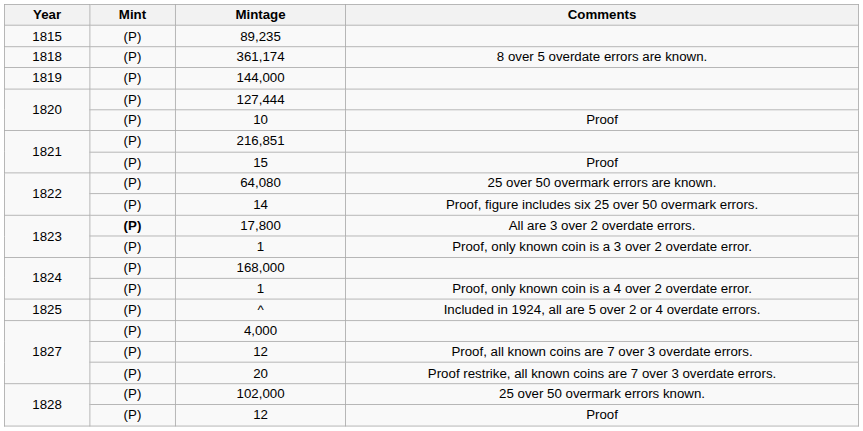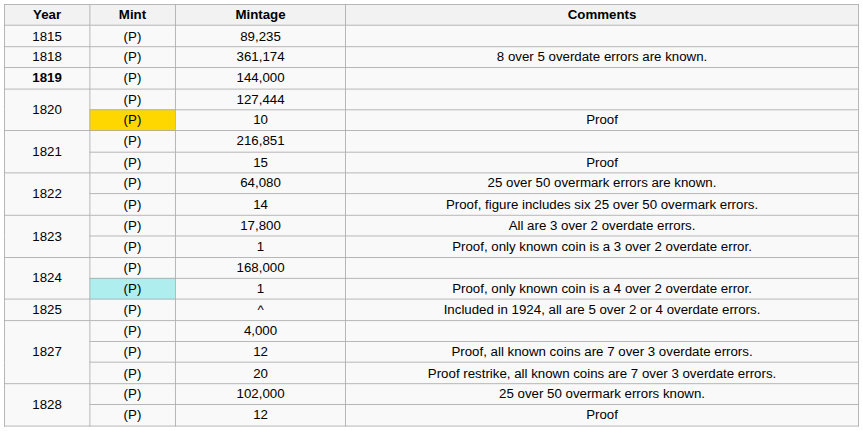144,000 | Year: normal -> bold
10 | Mint: no background -> gold background
17,800 | Mint: bold -> normal
1 / Proof, only known coin is a 4 over 2 overdate error. | Mint: no background -> paleturquoise background
